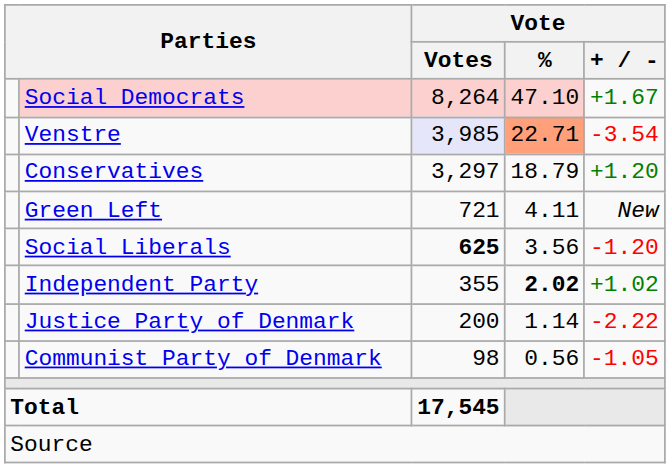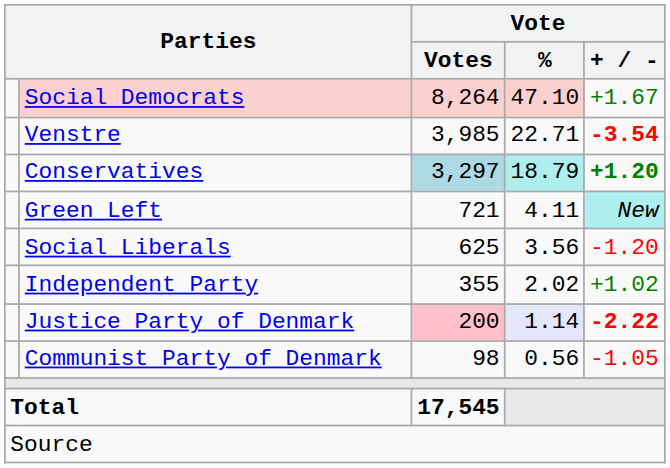Venstre | Vote / Votes: lavender background -> no background
Venstre | Vote / %: lightsalmon background -> no background
Venstre | Vote / + / -: normal -> bold
Conservatives | Vote / Votes: no background -> lightblue background
Conservatives | Vote / %: no background -> paleturquoise background
Conservatives | Vote / + / -: normal -> bold
Green Left | Vote / + / -: no background -> paleturquoise background
Social Liberals | Vote / Votes: bold -> normal
Independent Party | Vote / %: bold -> normal
Justice Party of Denmark | Vote / Votes: no background -> pink background
Justice Party of Denmark | Vote / %: no background -> lavender background
Justice Party of Denmark | Vote / + / -: normal -> bold
